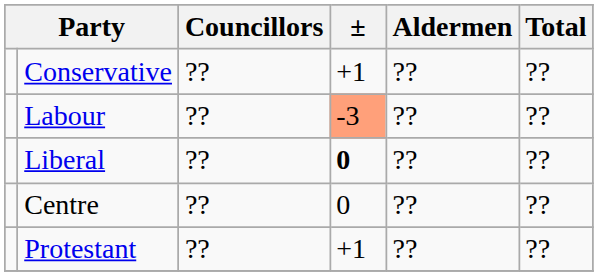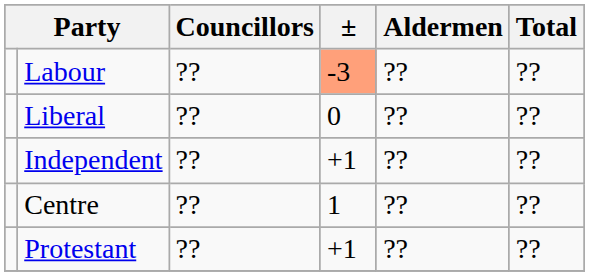- row: Conservative | ?? | +1 | ?? | ??
Liberal | ±: bold -> normal
+ row: Independent | ?? | +1 | ?? | ??
Centre | ±: 0 -> 1
